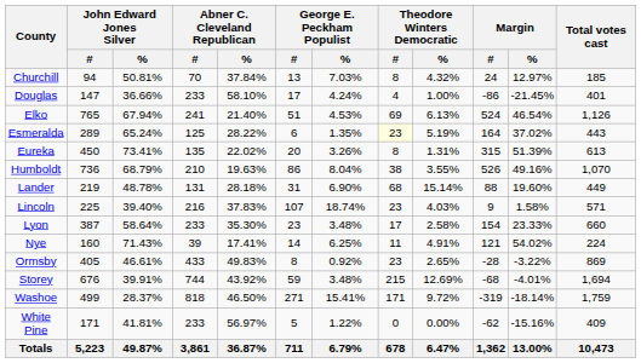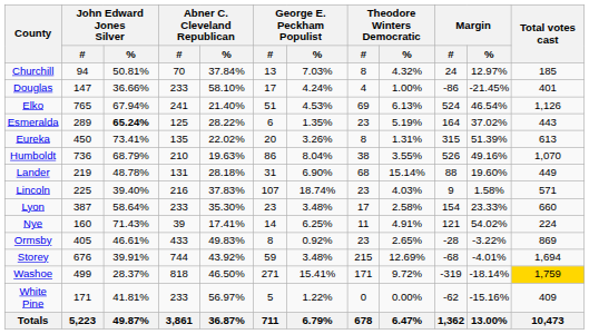Esmeralda | John Edward Jones Silver / %: normal -> bold
Esmeralda | Theodore Winters Democratic / #: lightyellow background -> no background
Washoe | Total votes cast: no background -> gold background
